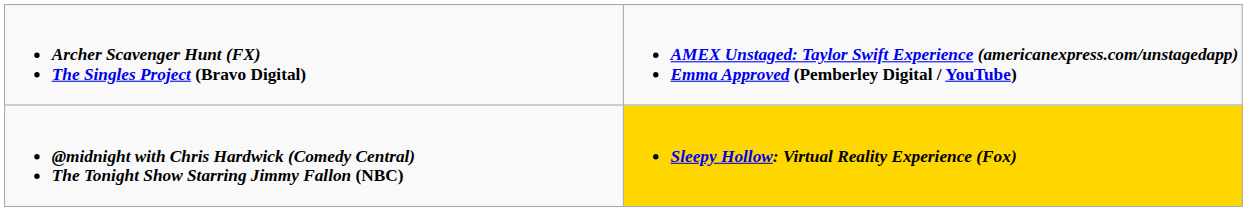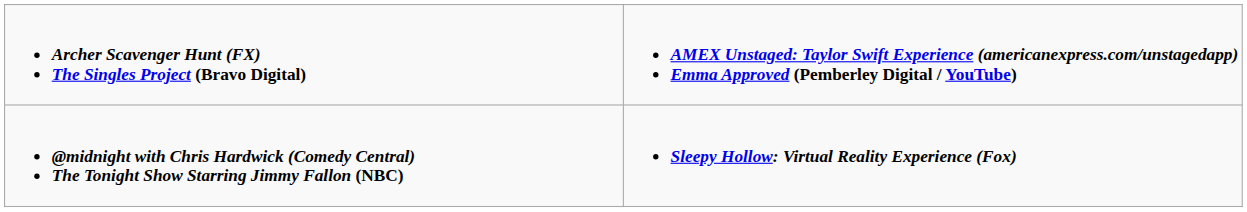row 2 | column 2: gold background -> no background
